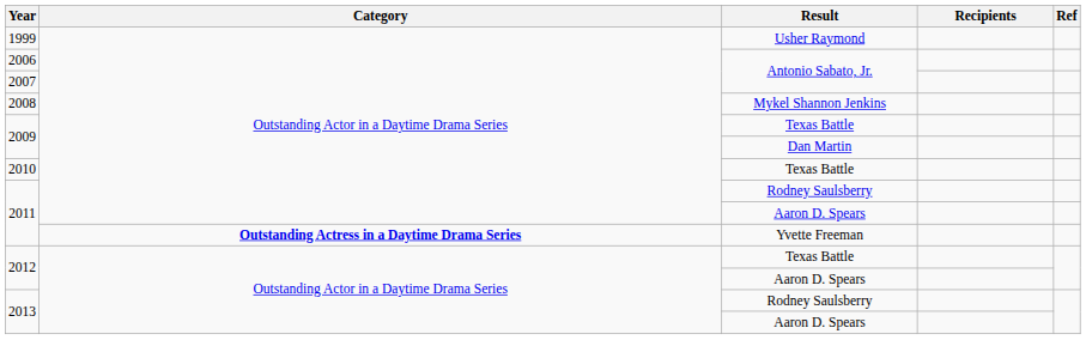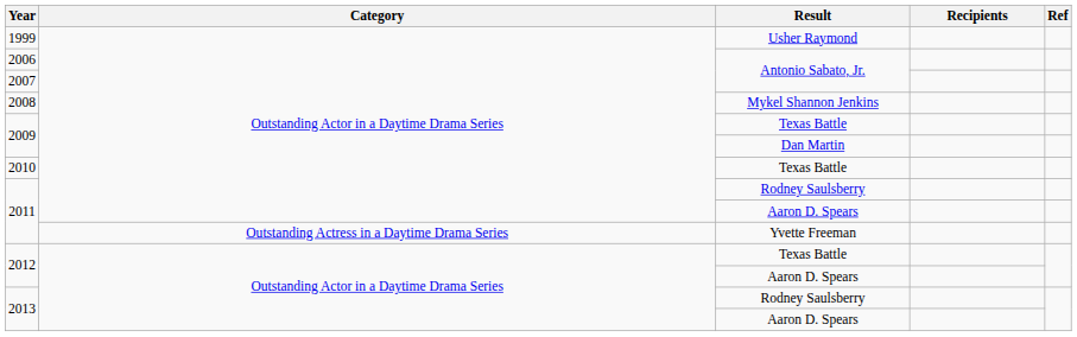2011 / Yvette Freeman | Category: bold -> normal
